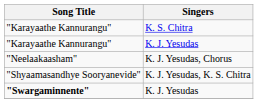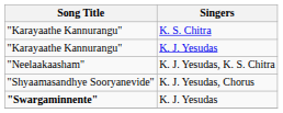row 4 | Singers: K. J. Yesudas, Chorus -> K. J. Yesudas, K. S. Chitra
row 5 | Singers: K. J. Yesudas, K. S. Chitra -> K. J. Yesudas, Chorus
